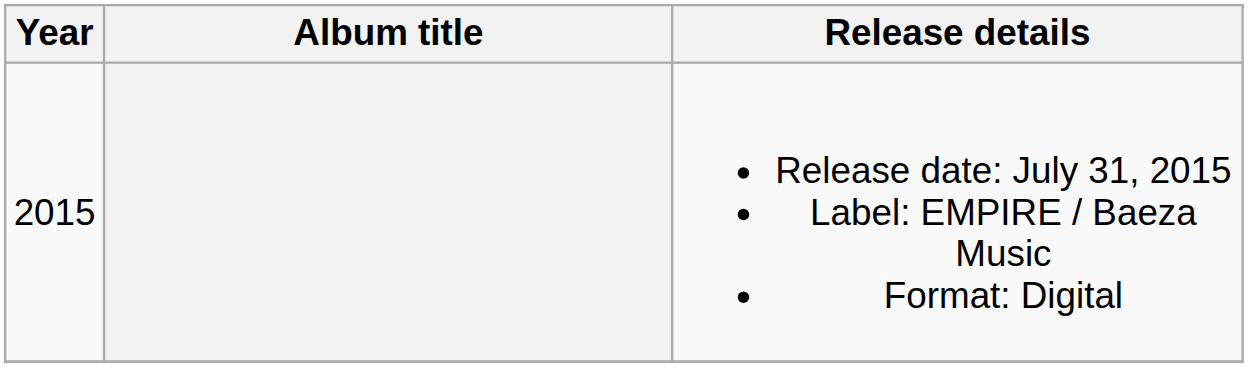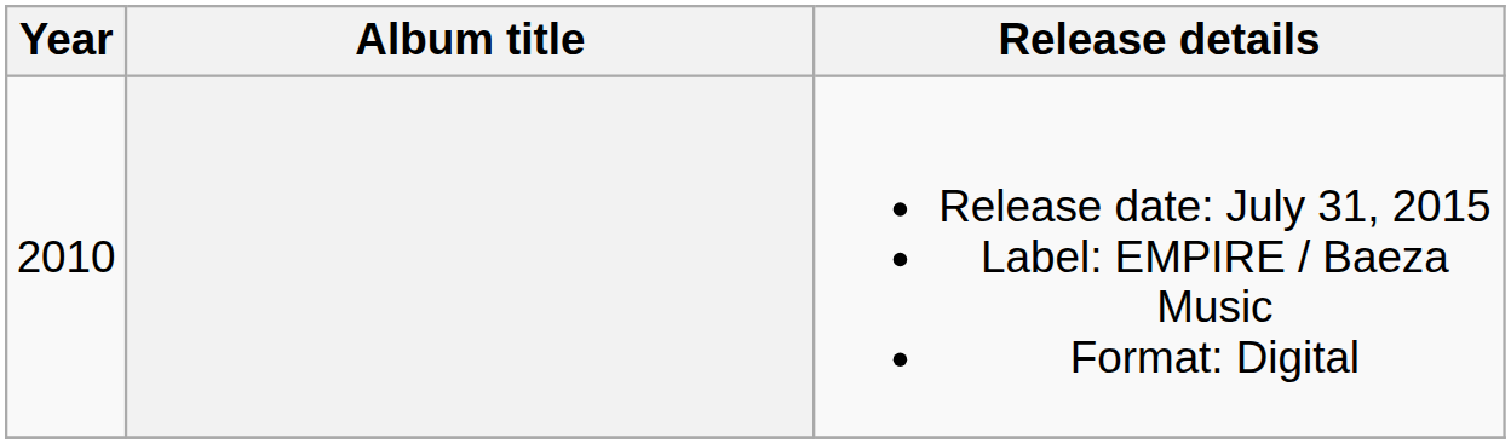row 2 | Year: 2015 -> 2010
